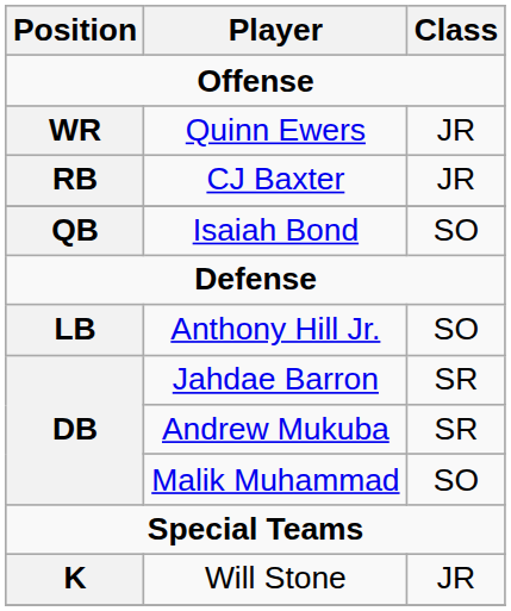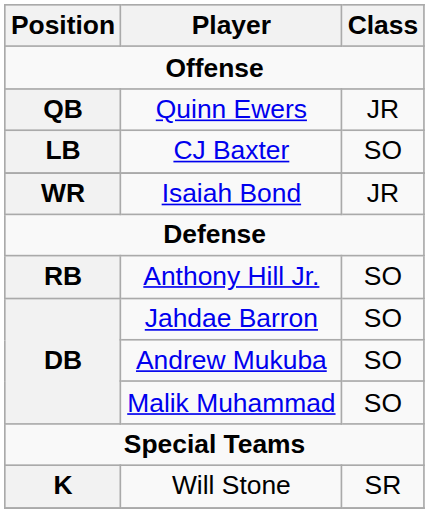Quinn Ewers | Position: WR -> QB
CJ Baxter | Position: RB -> LB
CJ Baxter | Class: JR -> SO
Isaiah Bond | Position: QB -> WR
Isaiah Bond | Class: SO -> JR
Anthony Hill Jr. | Position: LB -> RB
Jahdae Barron | Class: SR -> SO
Andrew Mukuba | Class: SR -> SO
Will Stone | Class: JR -> SR
